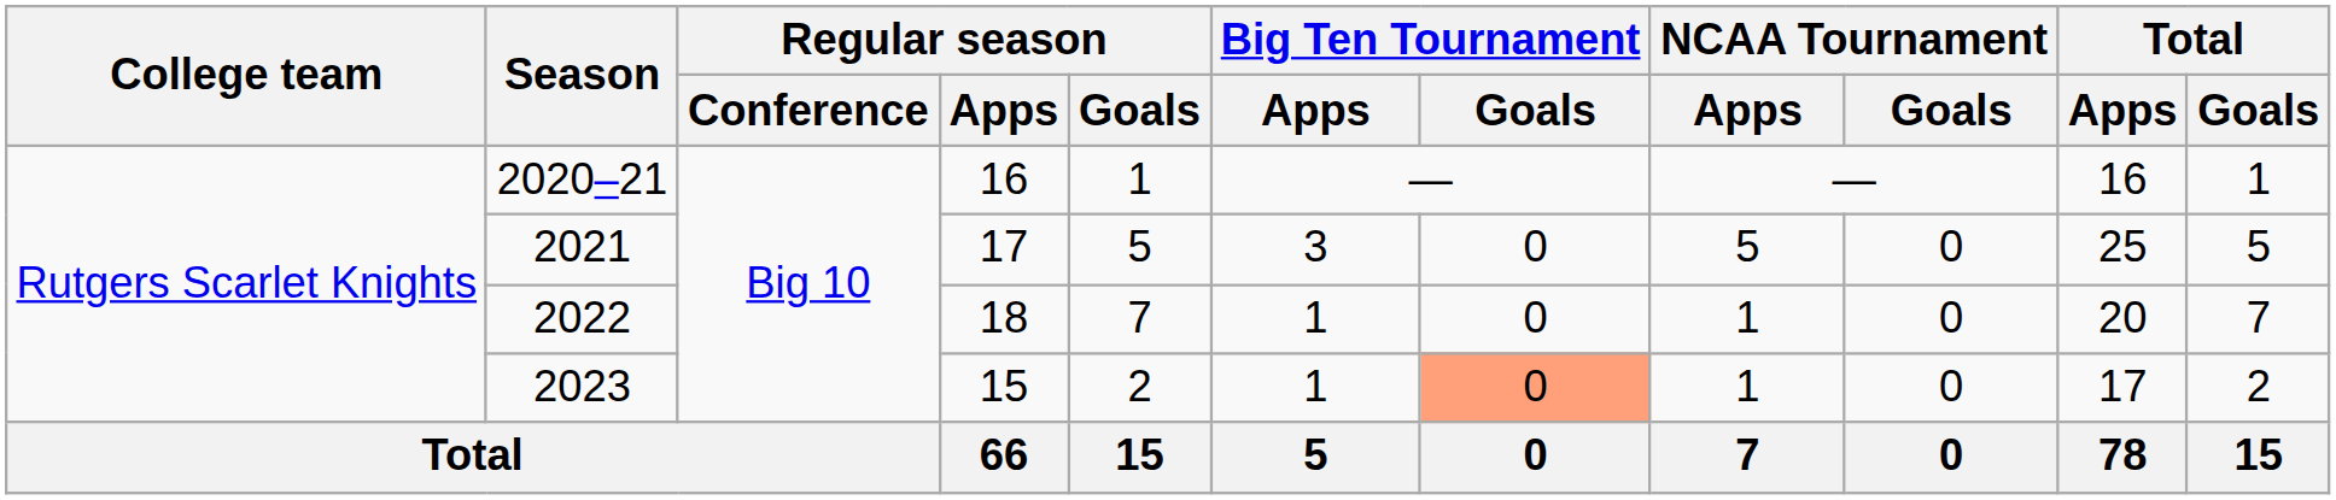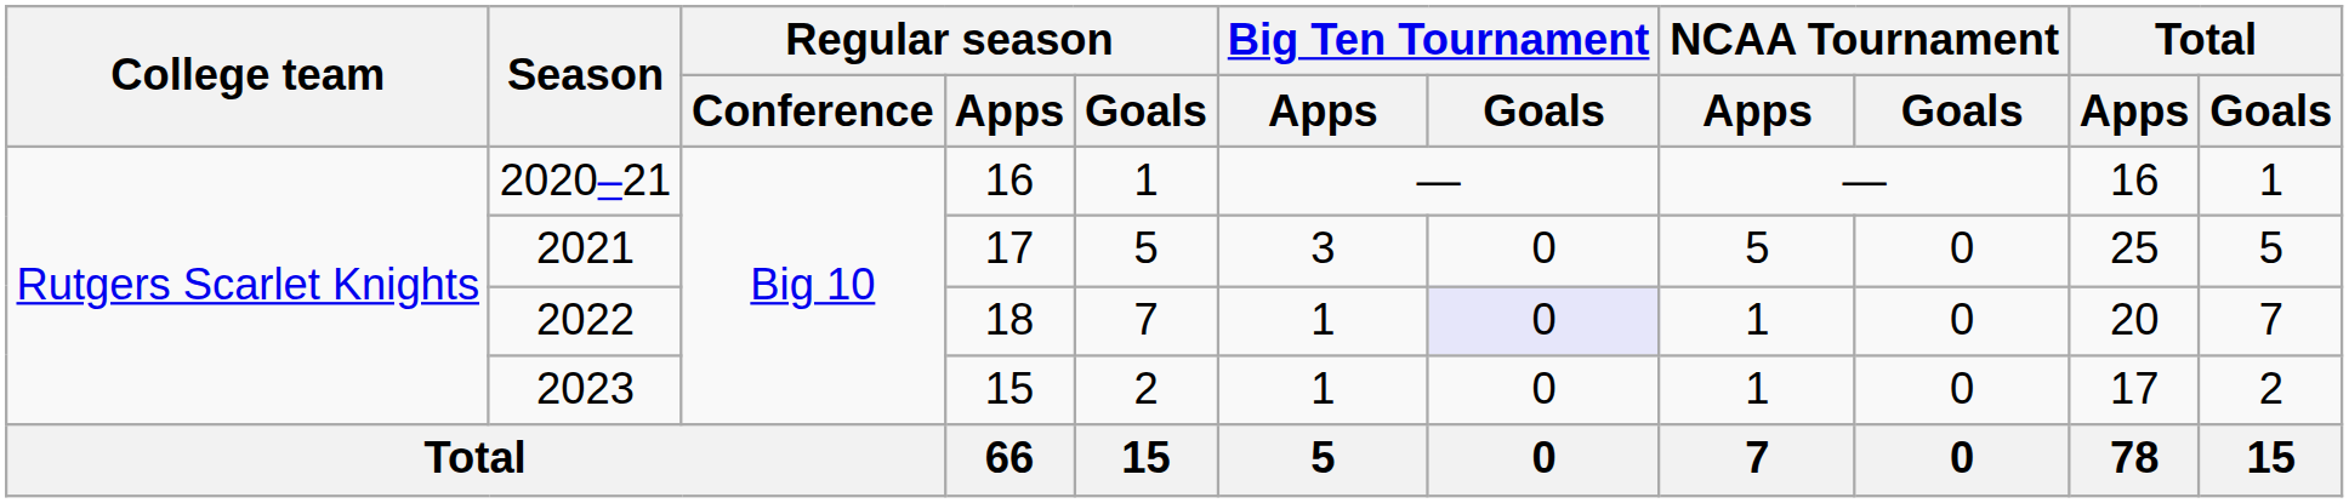2022 | Big Ten Tournament / Goals: no background -> lavender background
2023 | Big Ten Tournament / Goals: lightsalmon background -> no background
